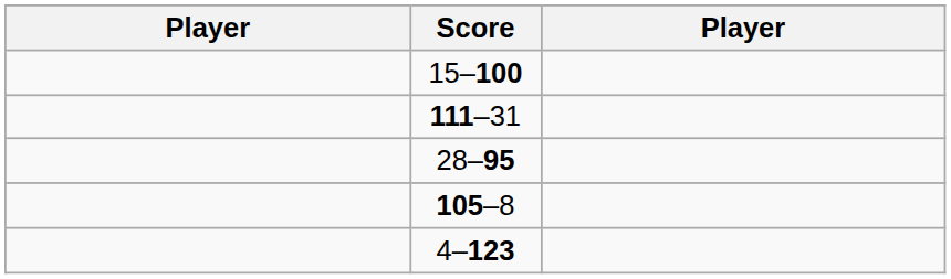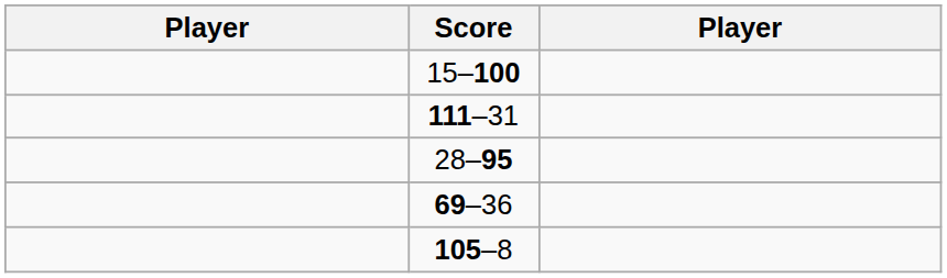+ row: 69–36
- row: 4–123
